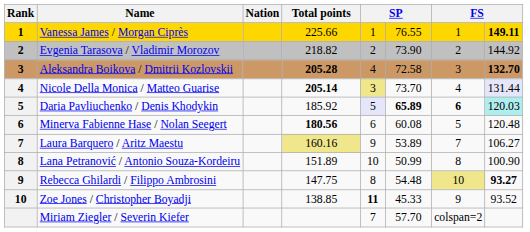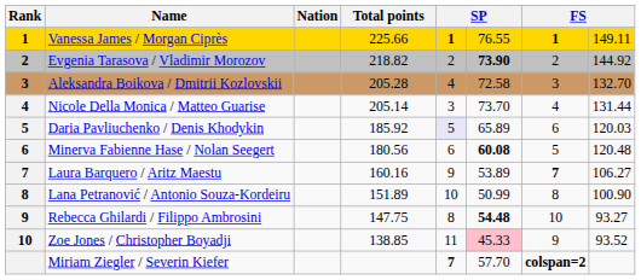Vanessa James / Morgan Ciprès | column 5: normal -> bold
Vanessa James / Morgan Ciprès | column 7: normal -> bold
Vanessa James / Morgan Ciprès | column 8: bold -> normal
Evgenia Tarasova / Vladimir Morozov | column 6: normal -> bold
Aleksandra Boikova / Dmitrii Kozlovskii | Total points: bold -> normal
Aleksandra Boikova / Dmitrii Kozlovskii | column 8: bold -> normal
Nicole Della Monica / Matteo Guarise | Total points: bold -> normal
Nicole Della Monica / Matteo Guarise | column 5: khaki background -> no background
Nicole Della Monica / Matteo Guarise | column 8: lavender background -> no background
Daria Pavliuchenko / Denis Khodykin | column 6: bold -> normal
Daria Pavliuchenko / Denis Khodykin | column 7: bold -> normal
Daria Pavliuchenko / Denis Khodykin | column 8: paleturquoise background -> no background
Minerva Fabienne Hase / Nolan Seegert | Total points: bold -> normal
Minerva Fabienne Hase / Nolan Seegert | column 6: normal -> bold
Laura Barquero / Aritz Maestu | Total points: khaki background -> no background
Laura Barquero / Aritz Maestu | column 7: normal -> bold
Rebecca Ghilardi / Filippo Ambrosini | column 6: normal -> bold
Rebecca Ghilardi / Filippo Ambrosini | column 7: khaki background -> no background
Rebecca Ghilardi / Filippo Ambrosini | column 8: bold -> normal
Zoe Jones / Christopher Boyadji | column 5: bold -> normal
Zoe Jones / Christopher Boyadji | column 6: no background -> pink background
Miriam Ziegler / Severin Kiefer | column 5: normal -> bold
Miriam Ziegler / Severin Kiefer | column 7: normal -> bold
